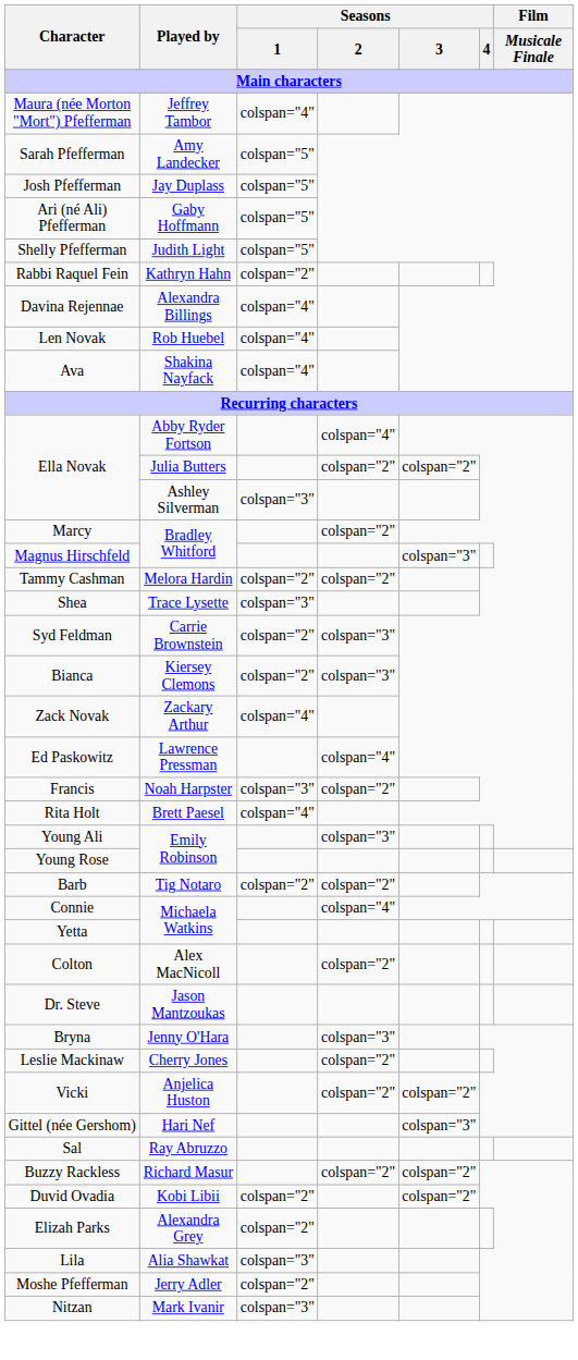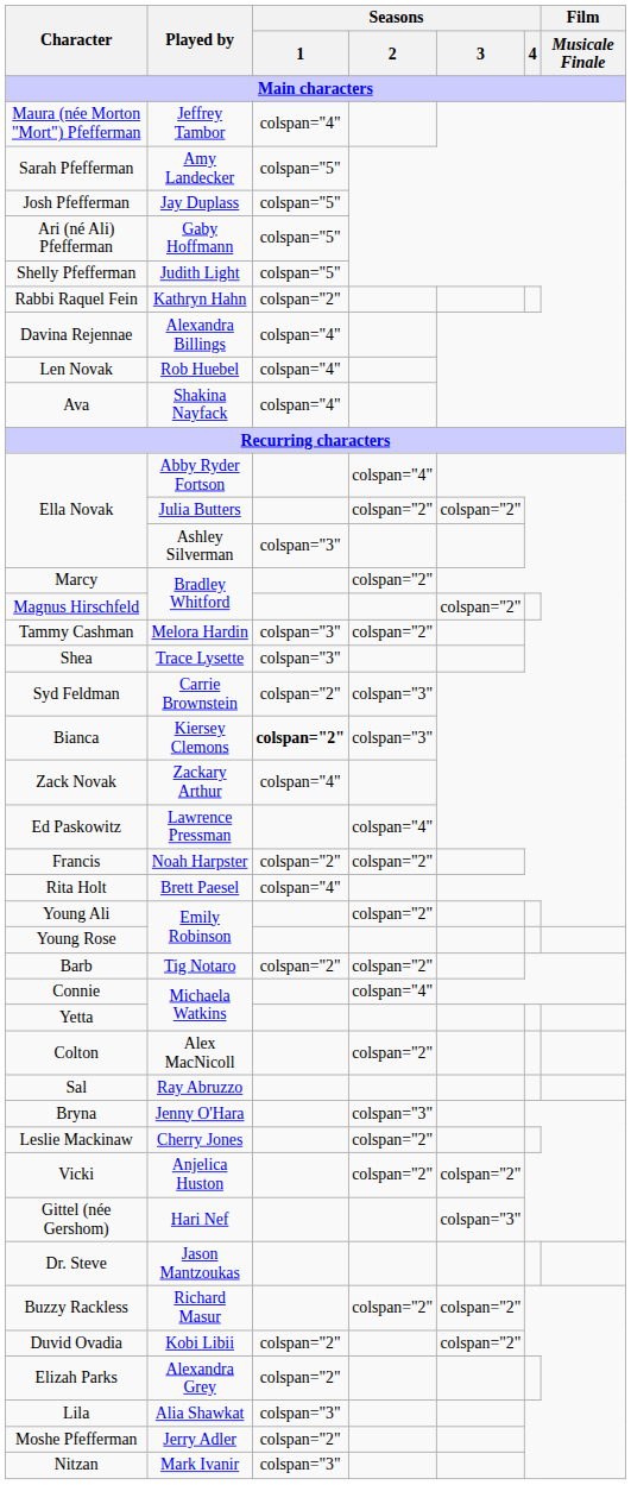Magnus Hirschfeld | Seasons / 3: colspan="3" -> colspan="2"
Tammy Cashman | Seasons / 1: colspan="2" -> colspan="3"
Bianca | Seasons / 1: normal -> bold
Francis | Seasons / 1: colspan="3" -> colspan="2"
Young Ali | Seasons / 2: colspan="3" -> colspan="2"
rows swapped: Dr. Steve <-> Sal
